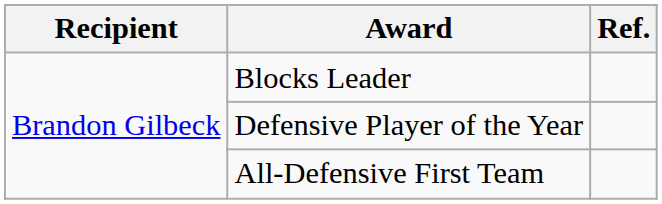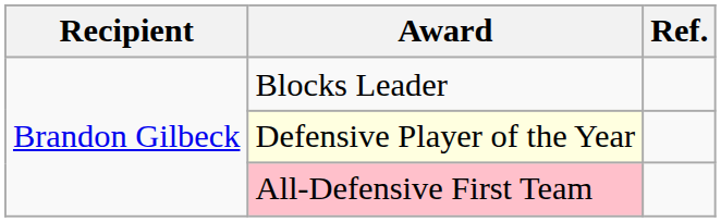Defensive Player of the Year | Award: no background -> lightyellow background
All-Defensive First Team | Award: no background -> pink background
